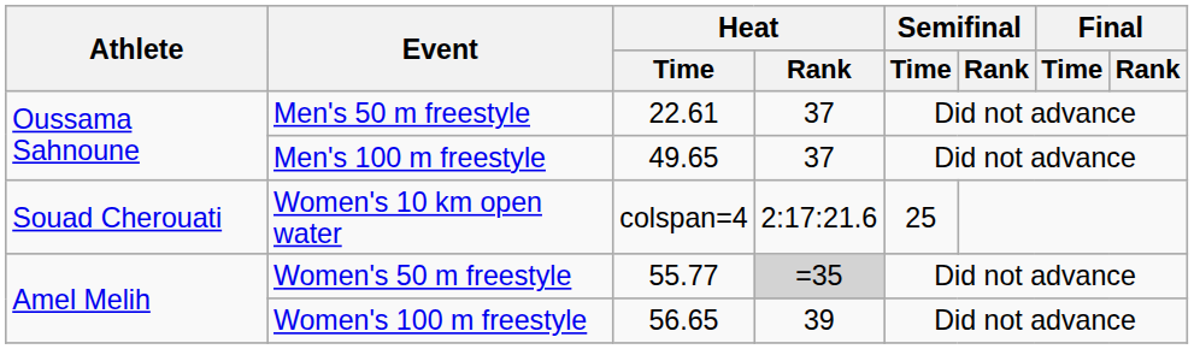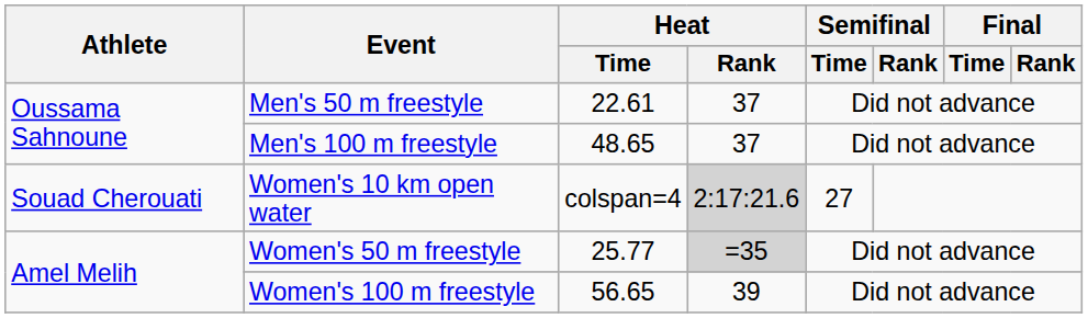Men's 100 m freestyle | Heat / Time: 49.65 -> 48.65
Women's 10 km open water | Heat / Rank: no background -> lightgrey background
Women's 10 km open water | Semifinal / Time: 25 -> 27
Women's 50 m freestyle | Heat / Time: 55.77 -> 25.77
